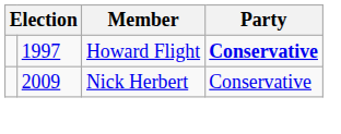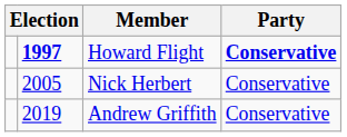Howard Flight | column 2: normal -> bold
Nick Herbert | column 2: 2009 -> 2005
+ row: 2019 | Andrew Griffith | Conservative
